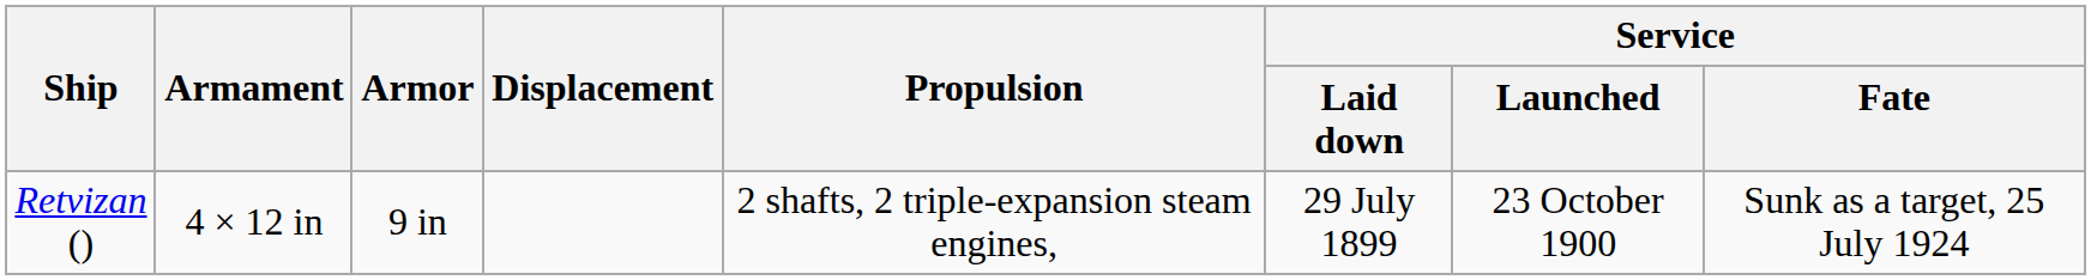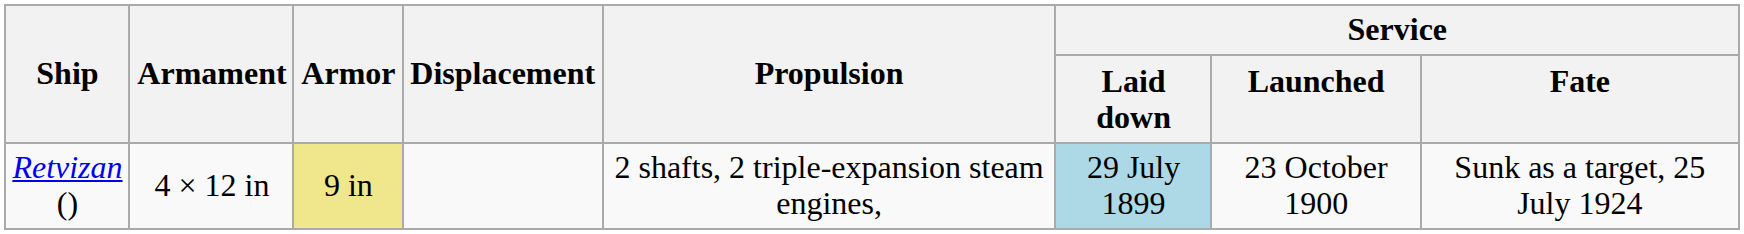Retvizan () | Armor: no background -> khaki background
Retvizan () | Service / Laid down: no background -> lightblue background
